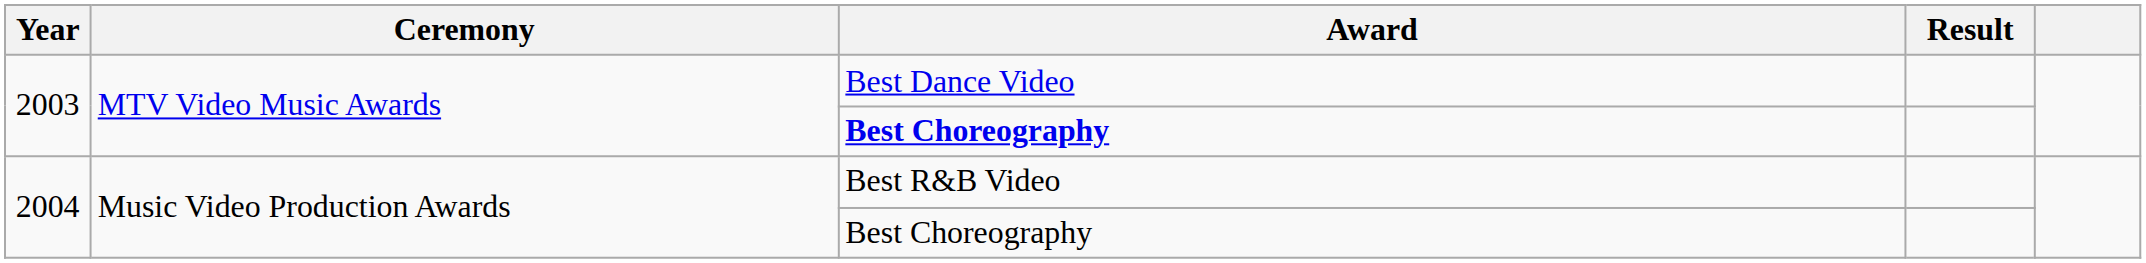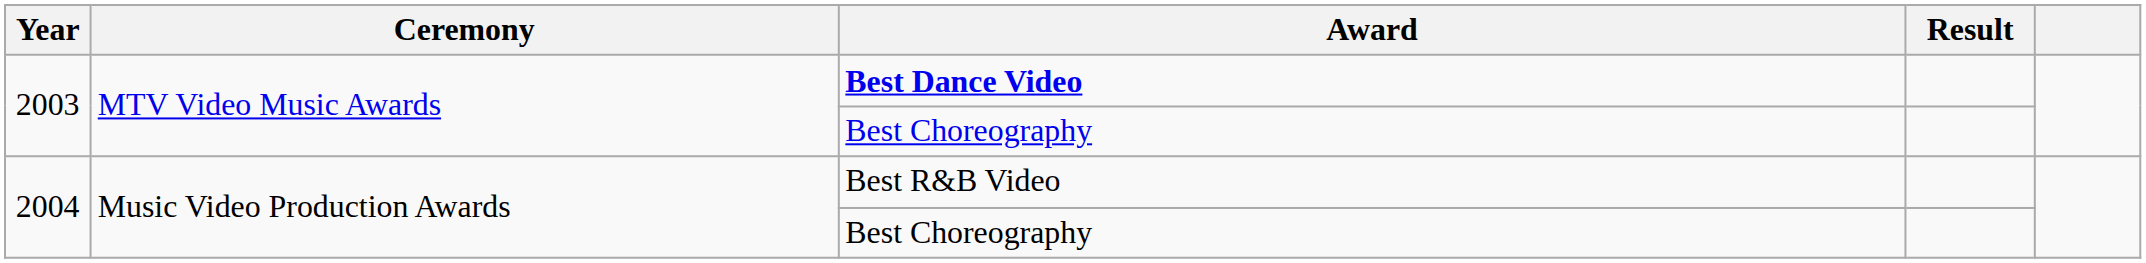Best Dance Video | Award: normal -> bold
2003 / Best Choreography | Award: bold -> normal
